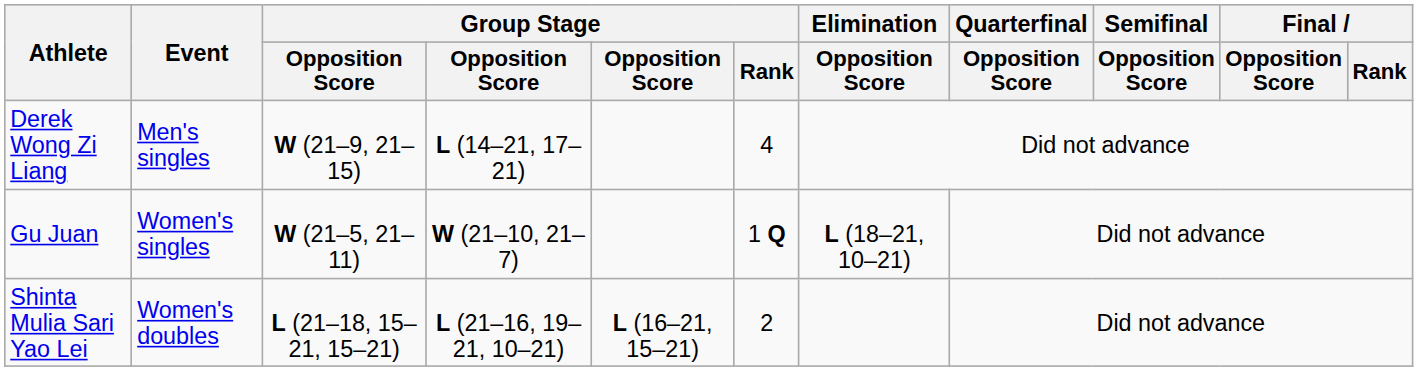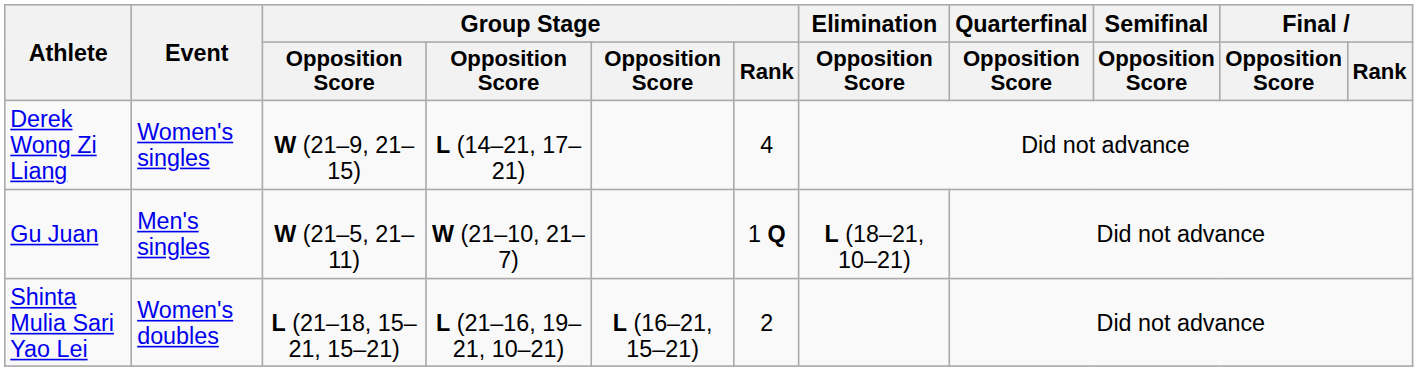Derek Wong Zi Liang | Event: Men's singles -> Women's singles
Gu Juan | Event: Women's singles -> Men's singles
